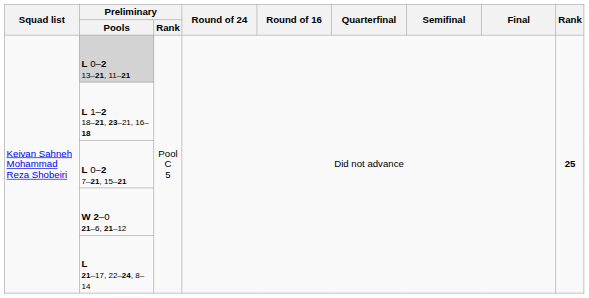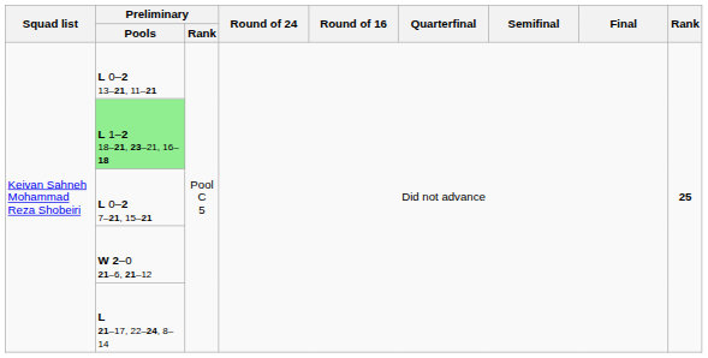L 0–2 13–21, 11–21 | Preliminary / Pools: lightgrey background -> no background
L 1–2 18–21, 23–21, 16–18 | Preliminary / Pools: no background -> lightgreen background
